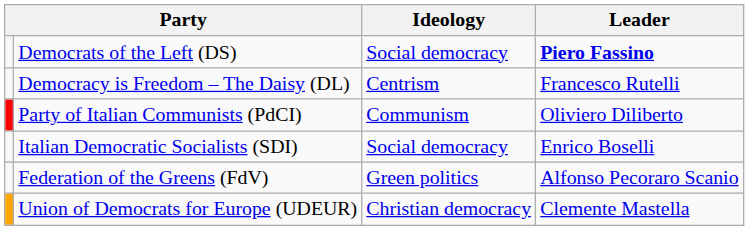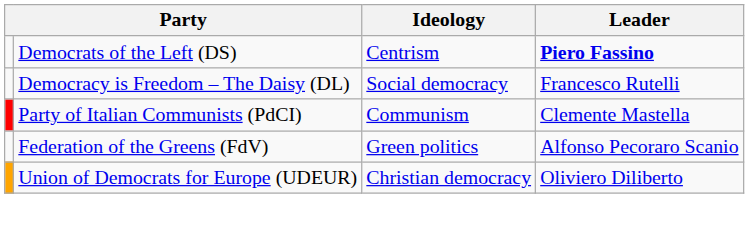Democrats of the Left (DS) | Ideology: Social democracy -> Centrism
Democracy is Freedom – The Daisy (DL) | Ideology: Centrism -> Social democracy
Party of Italian Communists (PdCI) | Leader: Oliviero Diliberto -> Clemente Mastella
- row: Italian Democratic Socialists (SDI) | Social democracy | Enrico Boselli
Union of Democrats for Europe (UDEUR) | Leader: Clemente Mastella -> Oliviero Diliberto
